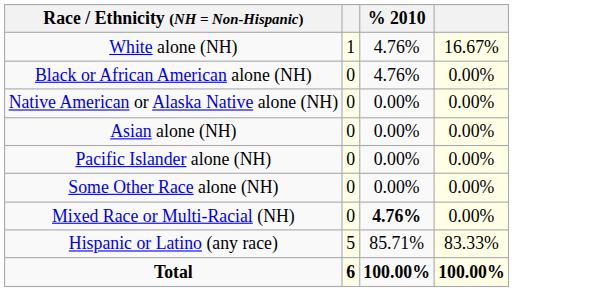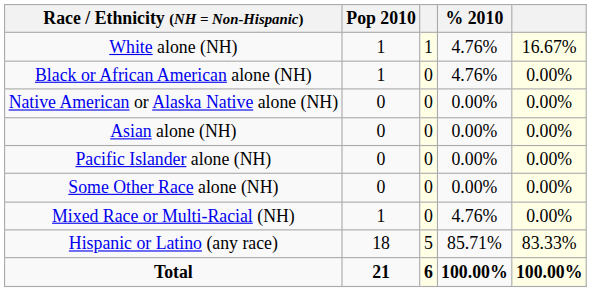+ column: Pop 2010 | 1 | 1 | 0 | 0 | 0 | 0 | 1 | 18 | 21
Mixed Race or Multi-Racial (NH) | % 2010: bold -> normal
